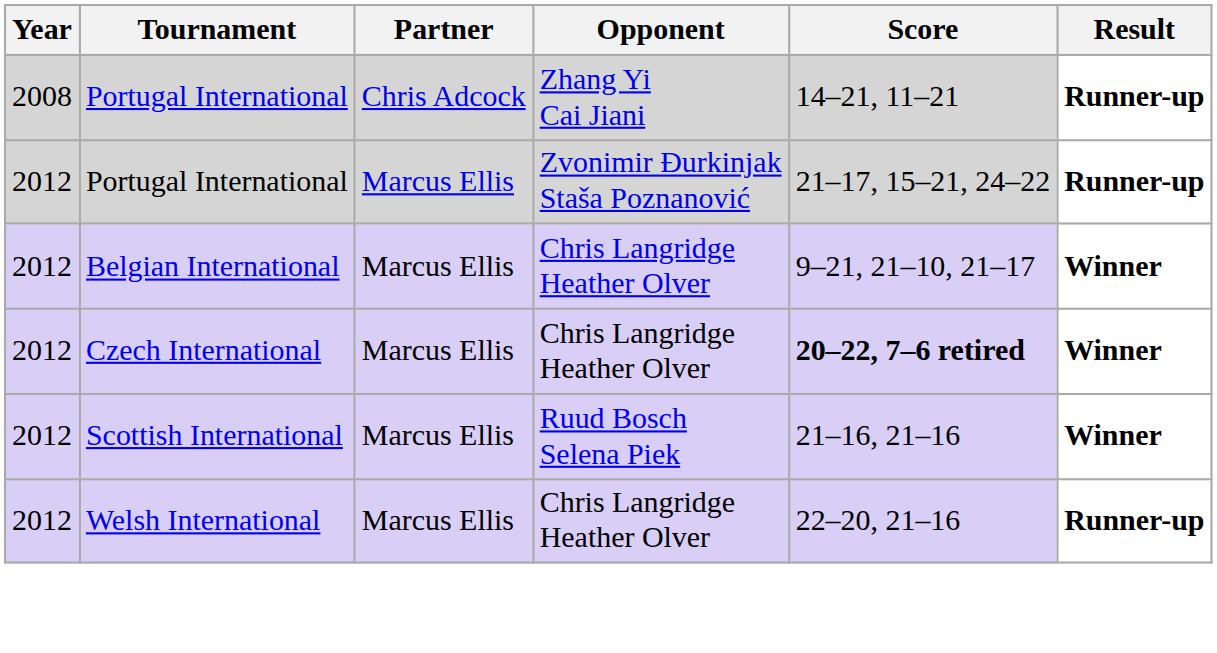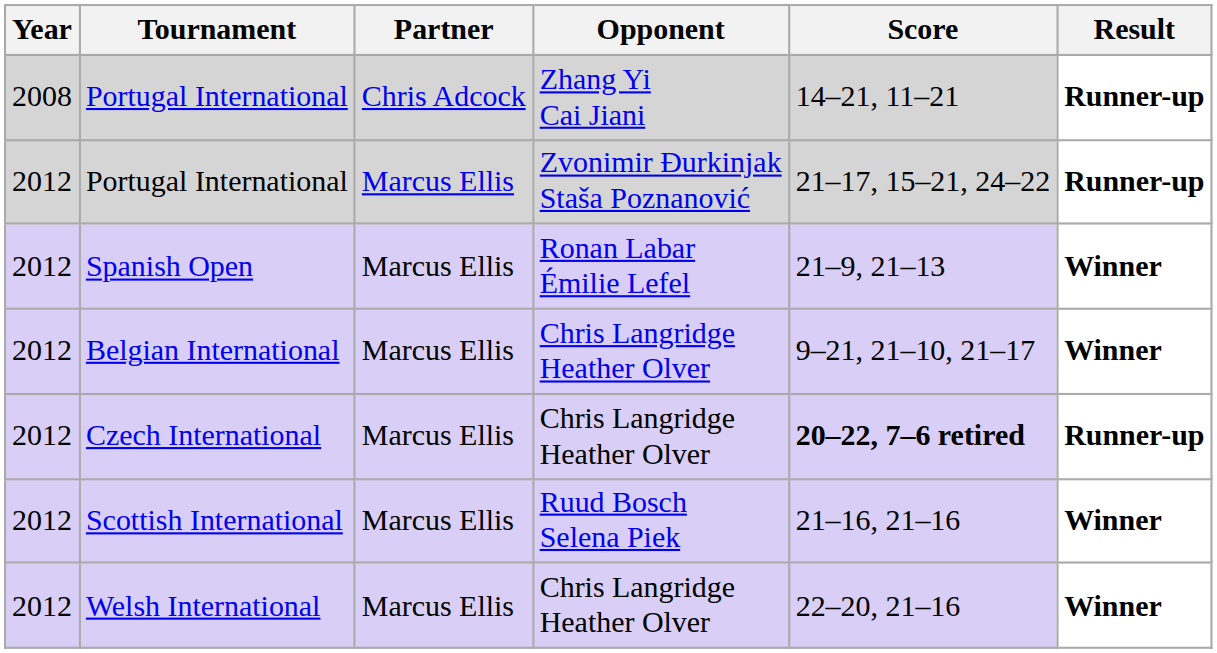+ row: 2012 | Spanish Open | Marcus Ellis | Ronan Labar Émilie Lefel | 21–9, 21–13 | Winner
Czech International | Result: Winner -> Runner-up
Welsh International | Result: Runner-up -> Winner
